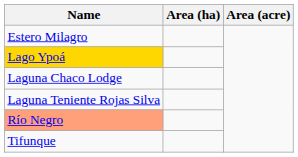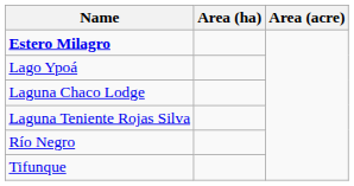Estero Milagro | Name: normal -> bold
Lago Ypoá | Name: gold background -> no background
Río Negro | Name: lightsalmon background -> no background
